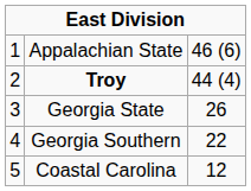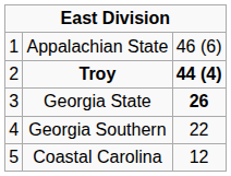Troy | column 3: normal -> bold
Georgia State | column 3: normal -> bold
